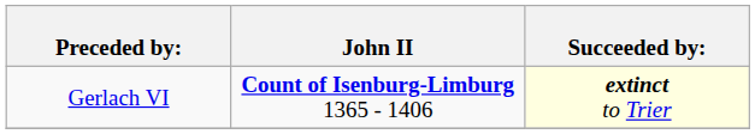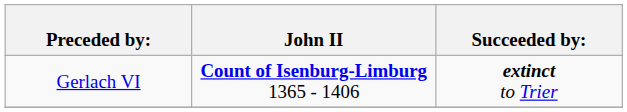Gerlach VI | Succeeded by:: lightyellow background -> no background
